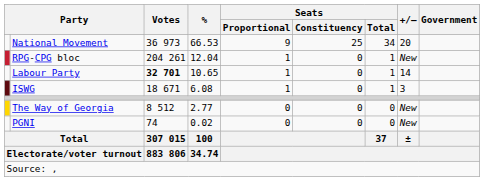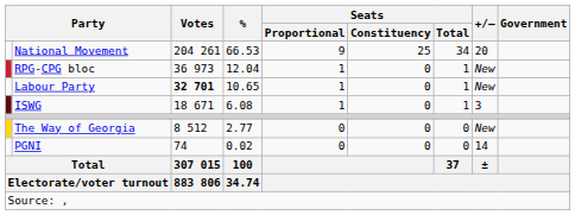National Movement | Votes: 36 973 -> 204 261
RPG-CPG bloc | Votes: 204 261 -> 36 973
Labour Party | +/–: 14 -> New
PGNI | +/–: New -> 14
